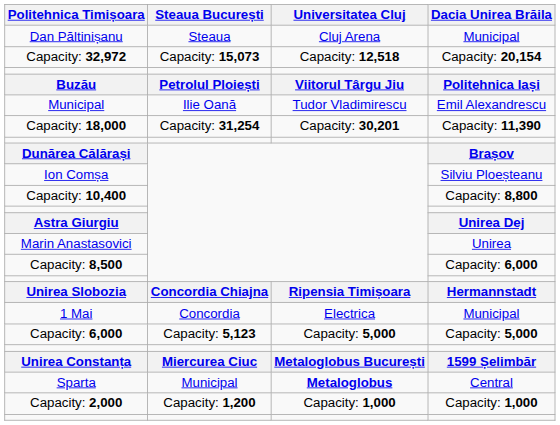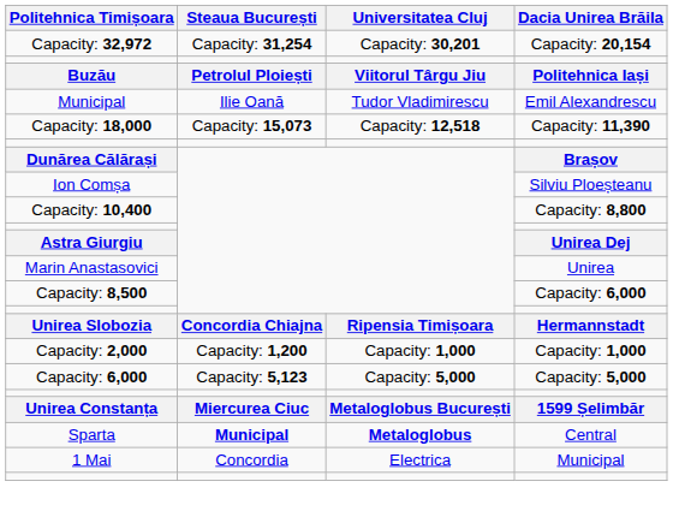- row: Dan Păltinișanu | Steaua | Cluj Arena | Municipal
Capacity: 32,972 | Steaua București: Capacity: 15,073 -> Capacity: 31,254
Capacity: 32,972 | Universitatea Cluj: Capacity: 12,518 -> Capacity: 30,201
Capacity: 18,000 | Steaua București: Capacity: 31,254 -> Capacity: 15,073
Capacity: 18,000 | Universitatea Cluj: Capacity: 30,201 -> Capacity: 12,518
rows swapped: 1 Mai <-> Capacity: 2,000
Sparta | Steaua București: normal -> bold
